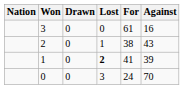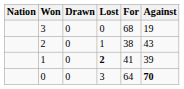row 2 | For: 61 -> 68
row 2 | Against: 16 -> 19
row 5 | For: 24 -> 64
row 5 | Against: normal -> bold
